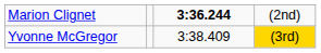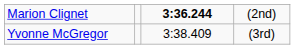Yvonne McGregor | column 4: gold background -> no background
